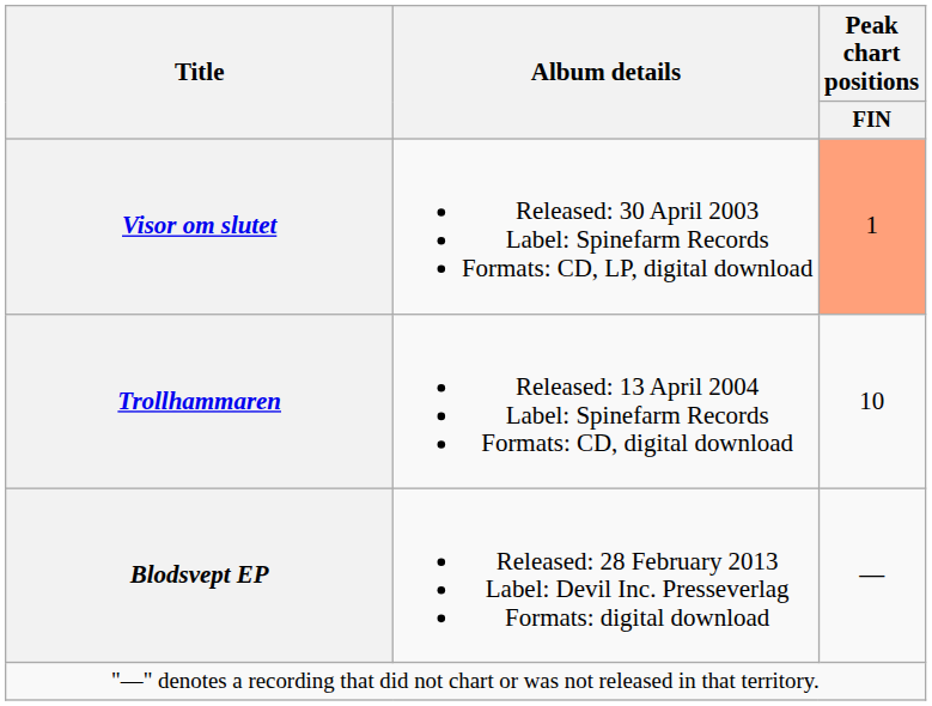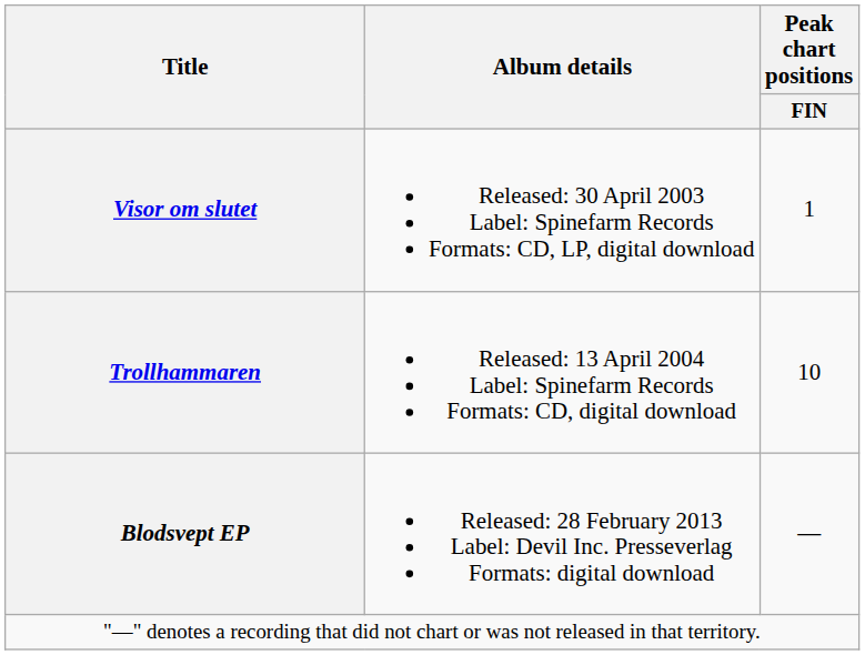Visor om slutet | Peak chart positions / FIN: lightsalmon background -> no background
